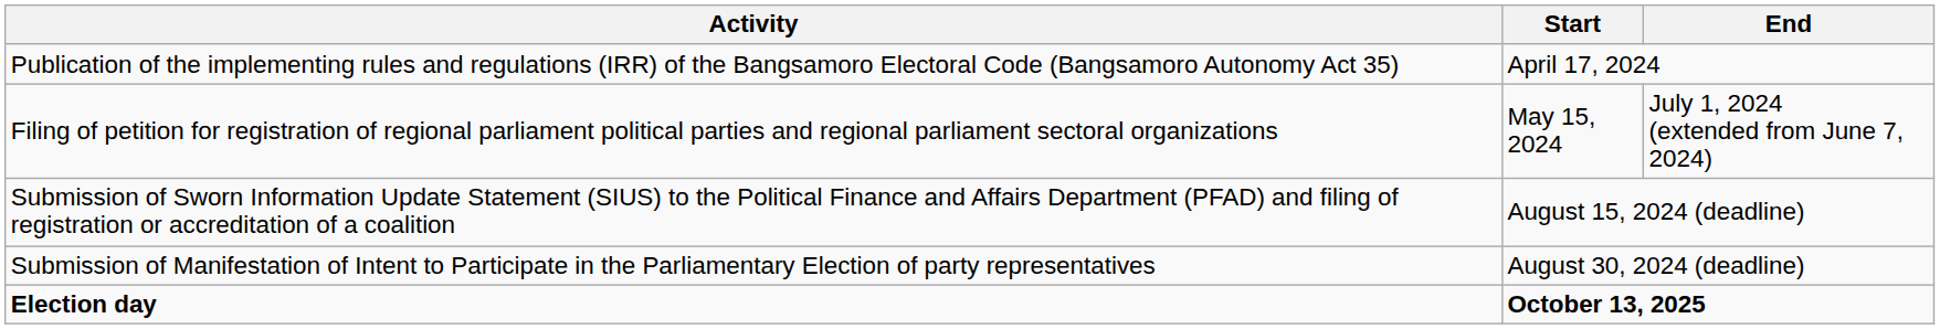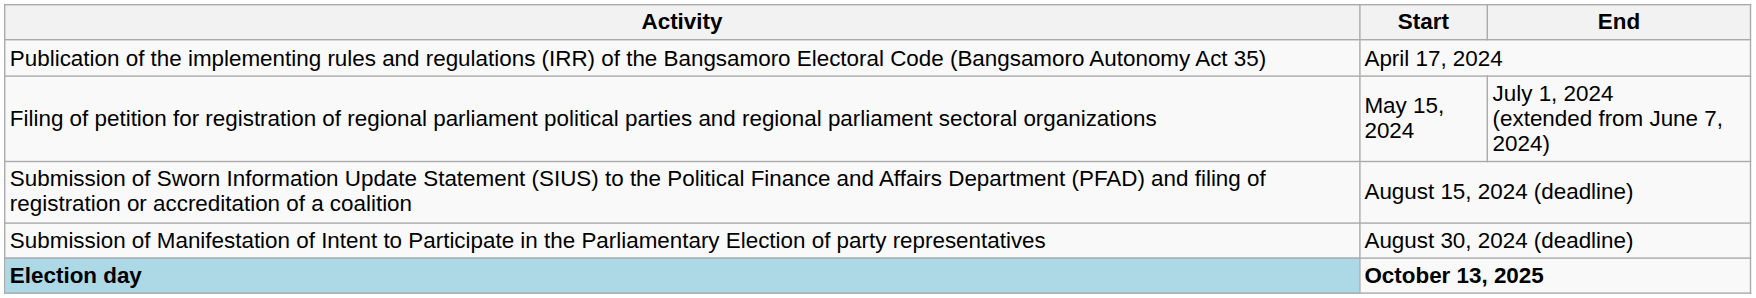Election day | Activity: no background -> lightblue background
